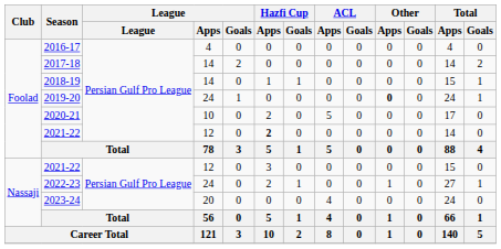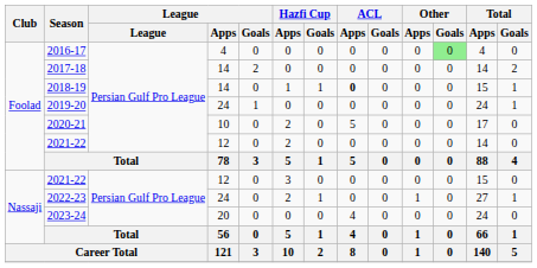2016-17 | Other / Goals: no background -> lightgreen background
2018-19 | ACL / Apps: normal -> bold
2019-20 | Other / Apps: bold -> normal
Foolad / 2021-22 | Hazfi Cup / Apps: bold -> normal
